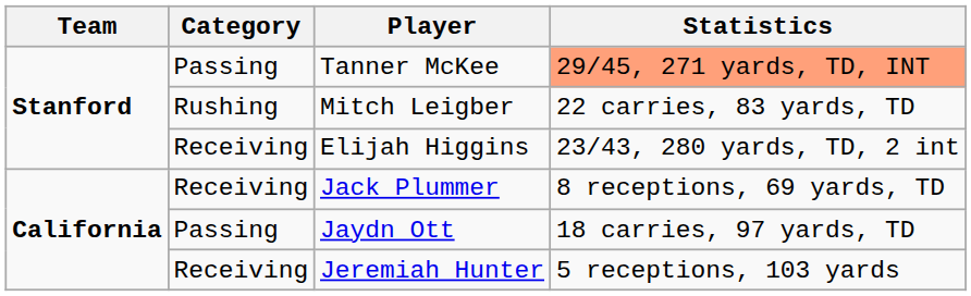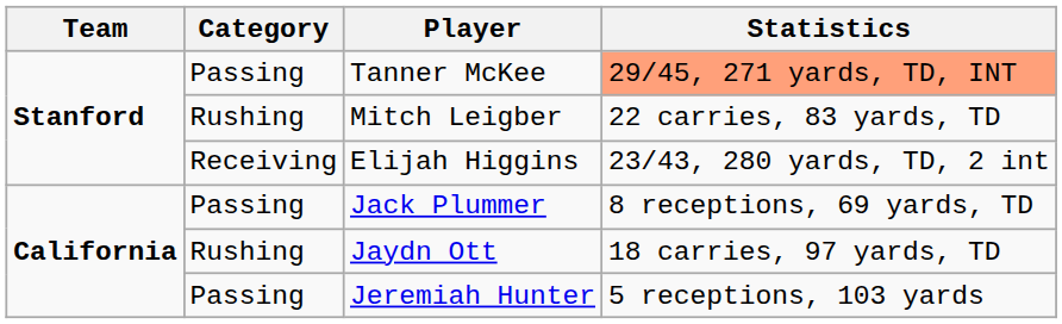Jack Plummer | Category: Receiving -> Passing
Jaydn Ott | Category: Passing -> Rushing
Jeremiah Hunter | Category: Receiving -> Passing
